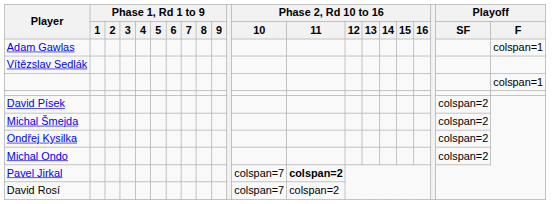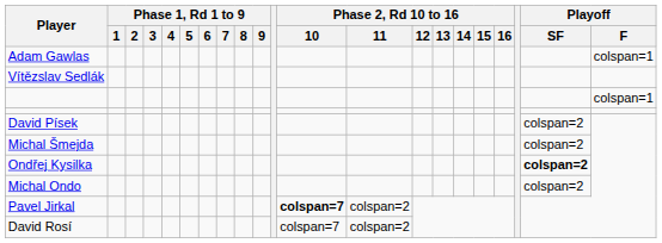Ondřej Kysilka | Playoff / SF: normal -> bold
Pavel Jirkal | Phase 2, Rd 10 to 16 / 10: normal -> bold
Pavel Jirkal | Phase 2, Rd 10 to 16 / 11: bold -> normal
